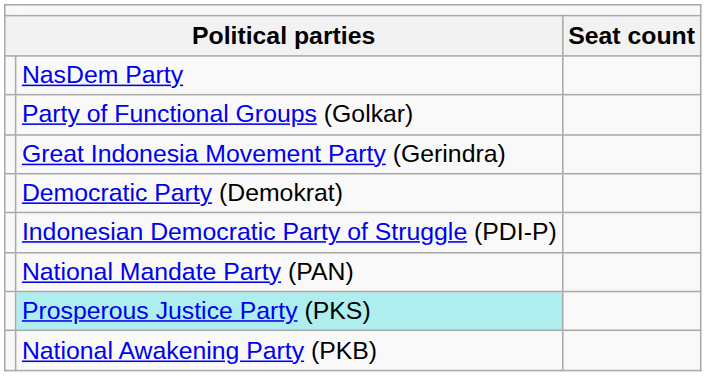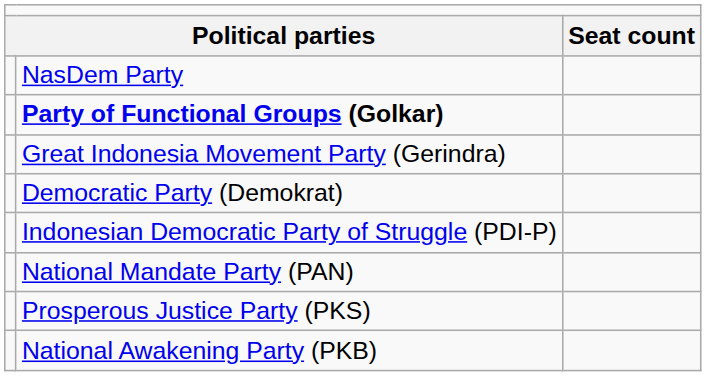Party of Functional Groups (Golkar) | column 2: normal -> bold
Prosperous Justice Party (PKS) | column 2: paleturquoise background -> no background
